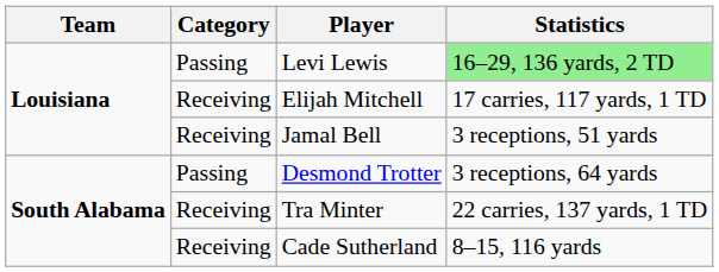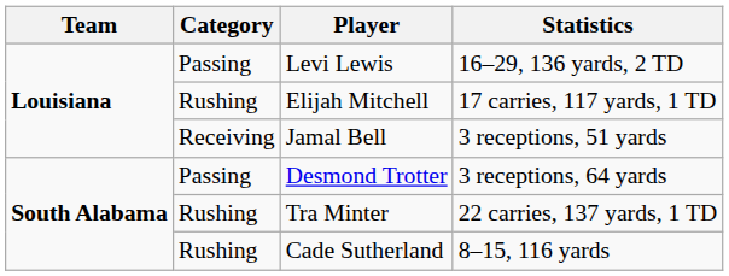Levi Lewis | Statistics: lightgreen background -> no background
Elijah Mitchell | Category: Receiving -> Rushing
Tra Minter | Category: Receiving -> Rushing
Cade Sutherland | Category: Receiving -> Rushing
